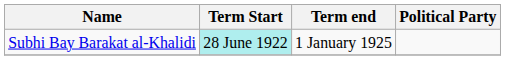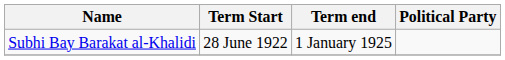Subhi Bay Barakat al-Khalidi | Term Start: paleturquoise background -> no background
